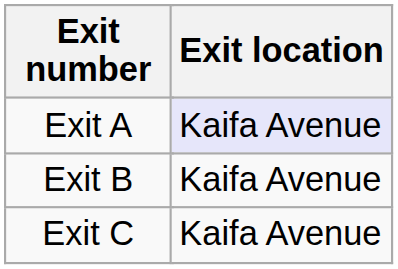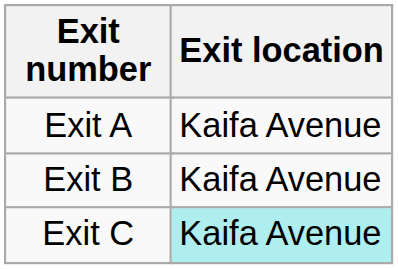Exit A | Exit location: lavender background -> no background
Exit C | Exit location: no background -> paleturquoise background
